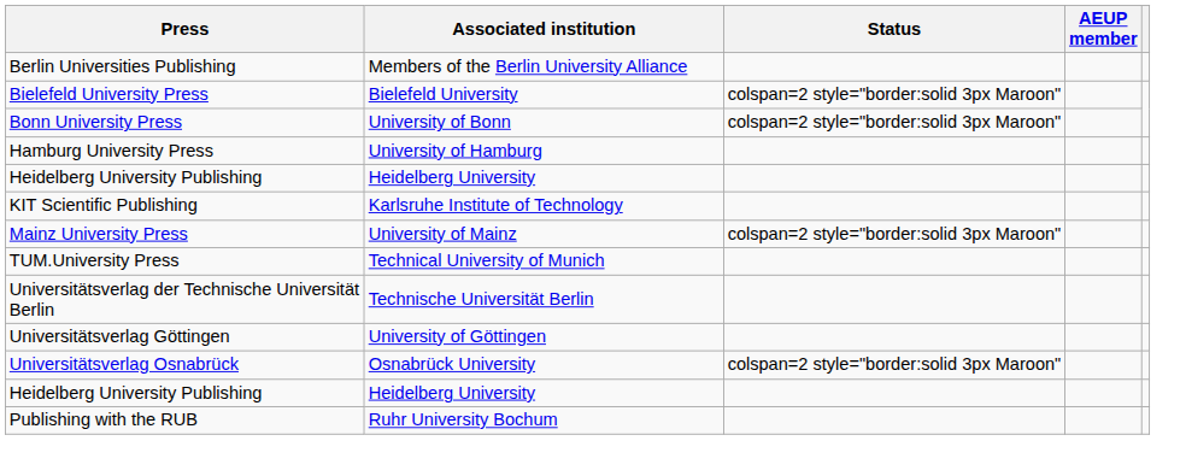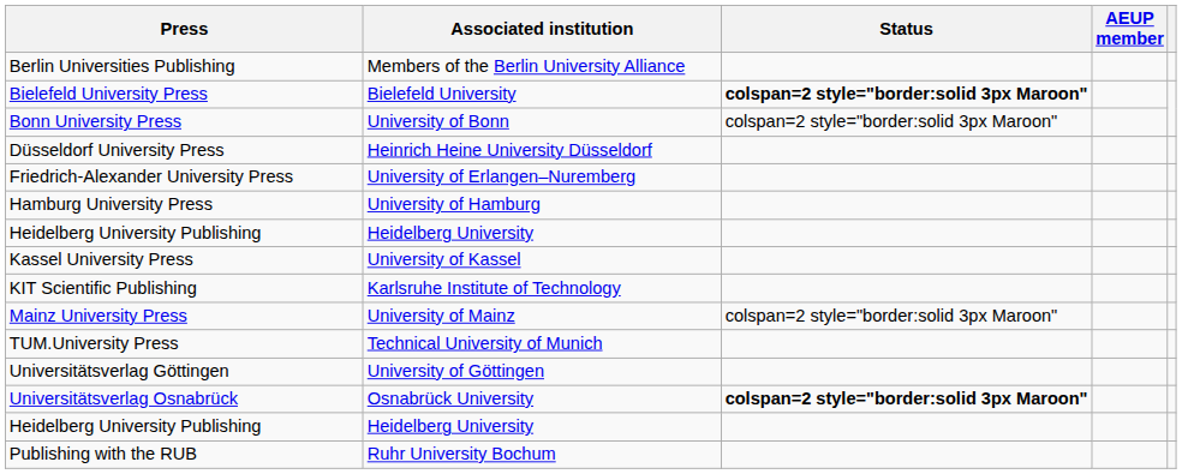Bielefeld University Press | Status: normal -> bold
+ row: Düsseldorf University Press | Heinrich Heine University Düsseldorf
+ row: Friedrich-Alexander University Press | University of Erlangen–Nuremberg
+ row: Kassel University Press | University of Kassel
- row: Universitätsverlag der Technische Universität Berlin | Technische Universität Berlin
Universitätsverlag Osnabrück | Status: normal -> bold
